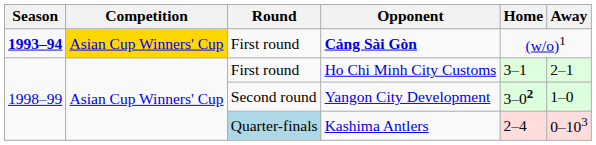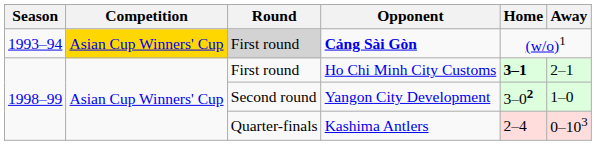Cảng Sài Gòn | Season: bold -> normal
Cảng Sài Gòn | Round: no background -> lightgrey background
Ho Chi Minh City Customs | Home: normal -> bold
Kashima Antlers | Round: lightblue background -> no background
